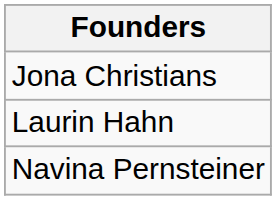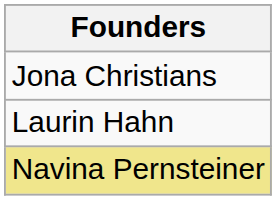row 4 | column 1: no background -> khaki background
